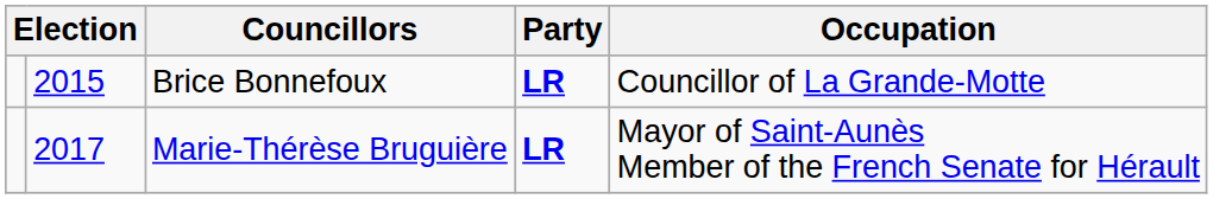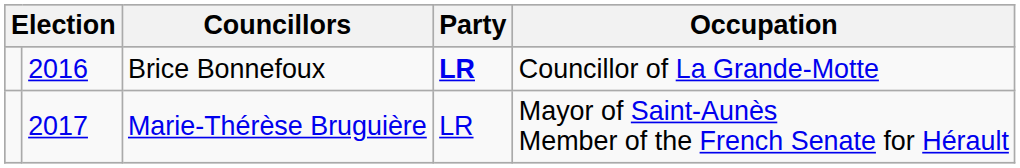Brice Bonnefoux | column 2: 2015 -> 2016
Marie-Thérèse Bruguière | Party: bold -> normal
